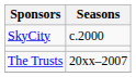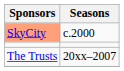row 2 | Sponsors: no background -> lightsalmon background
